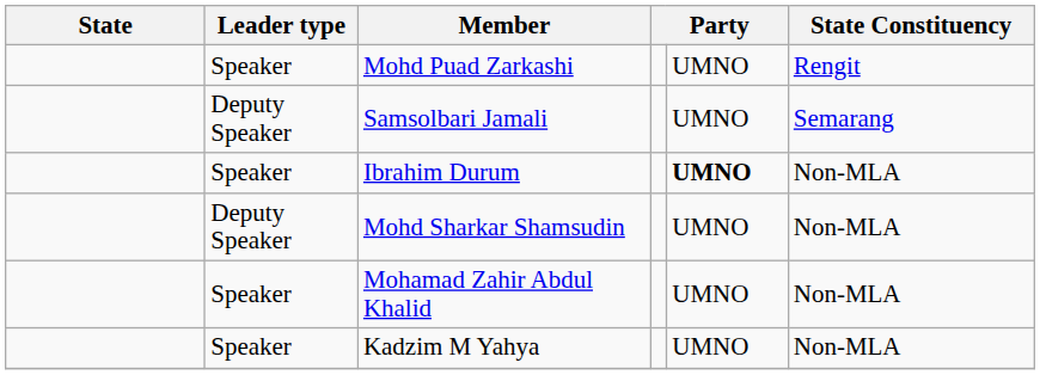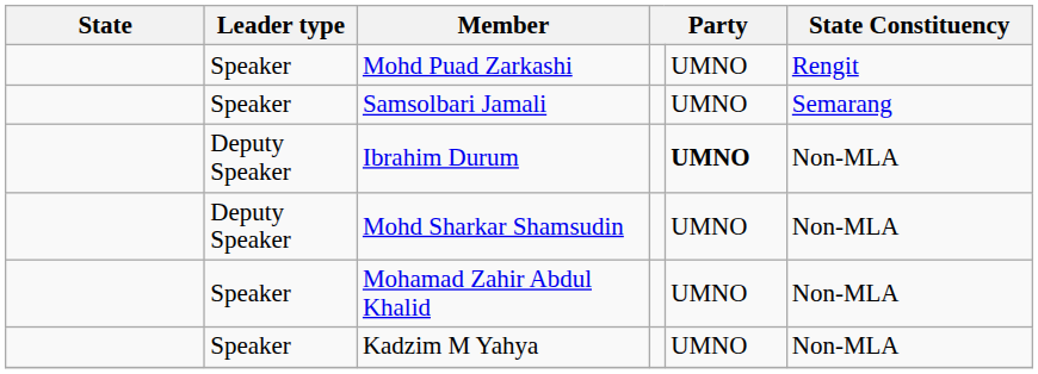Samsolbari Jamali | Leader type: Deputy Speaker -> Speaker
Ibrahim Durum | Leader type: Speaker -> Deputy Speaker
